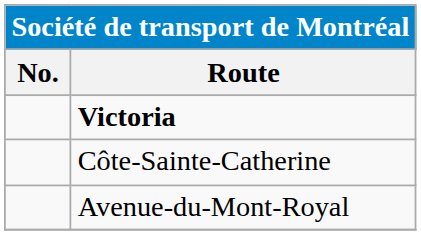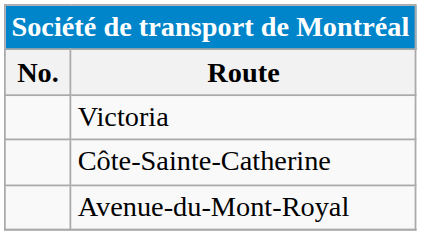Victoria | Route: bold -> normal
